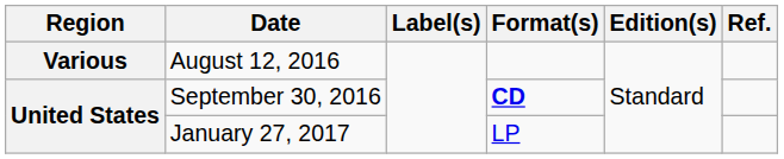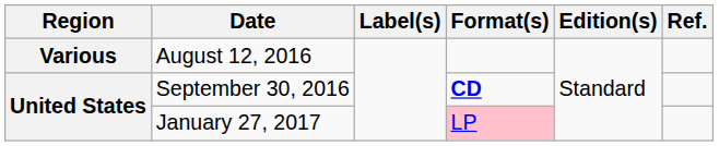January 27, 2017 | Format(s): no background -> pink background
